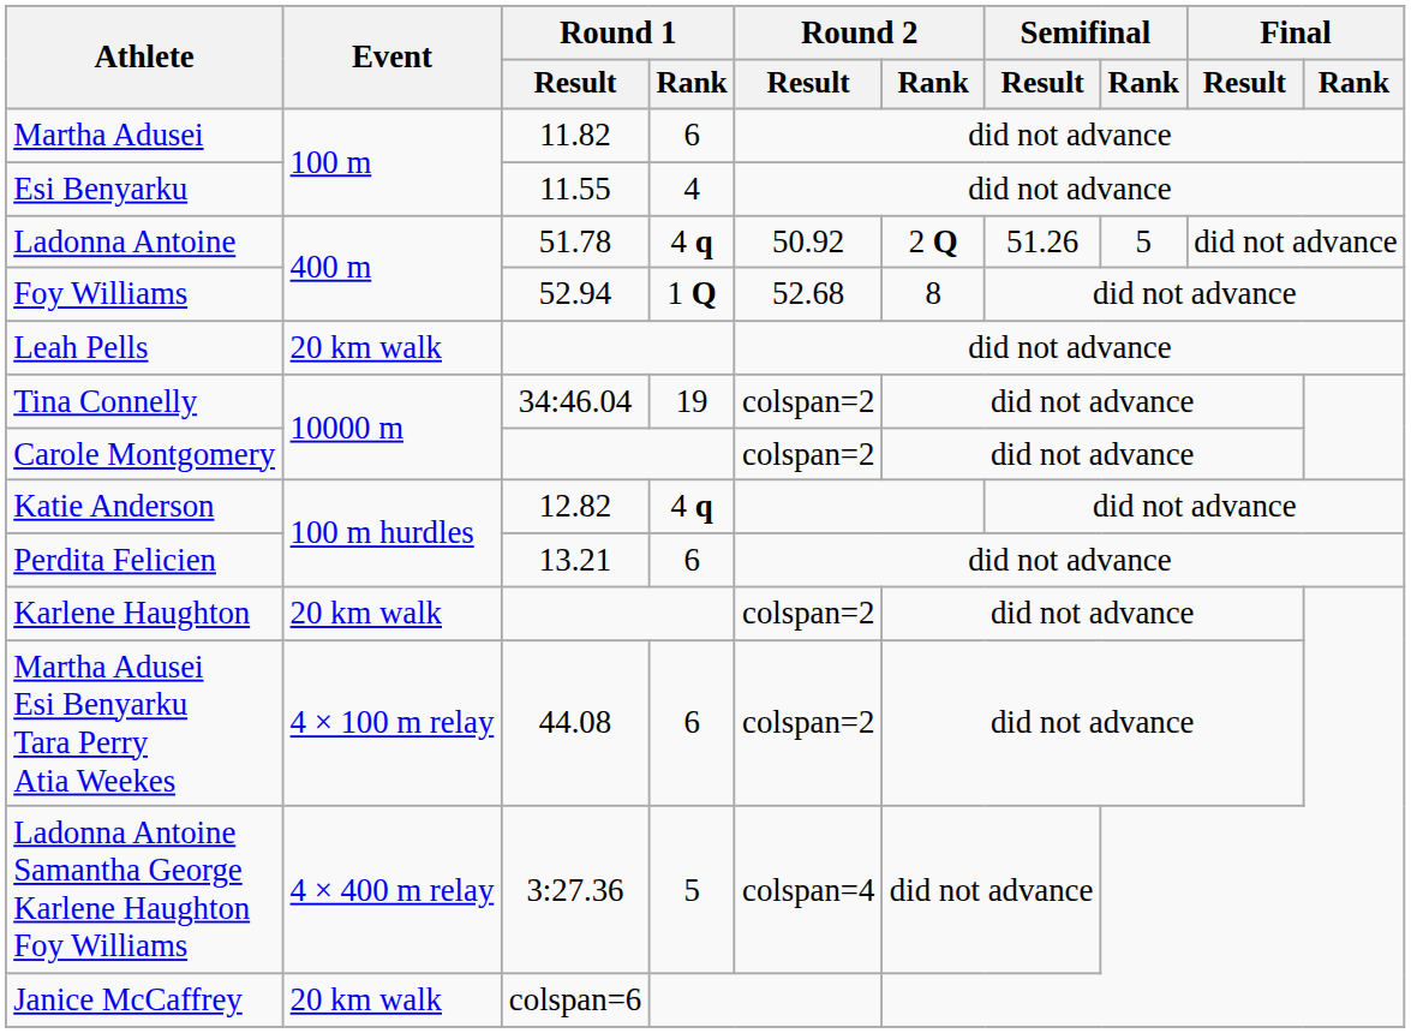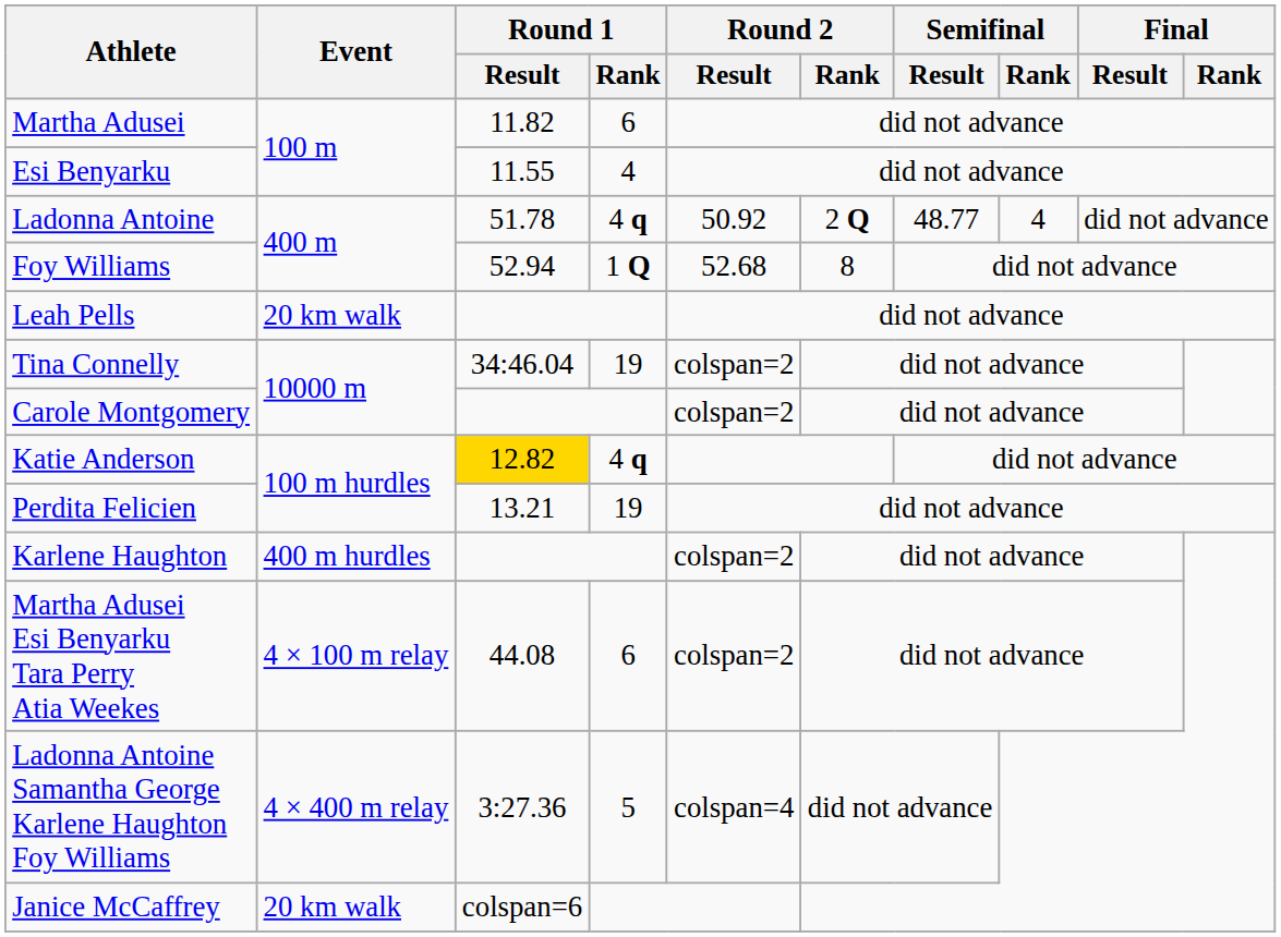Ladonna Antoine | Semifinal / Result: 51.26 -> 48.77
Ladonna Antoine | Semifinal / Rank: 5 -> 4
Katie Anderson | Round 1 / Result: no background -> gold background
Perdita Felicien | Round 1 / Rank: 6 -> 19
Karlene Haughton | Event: 20 km walk -> 400 m hurdles
